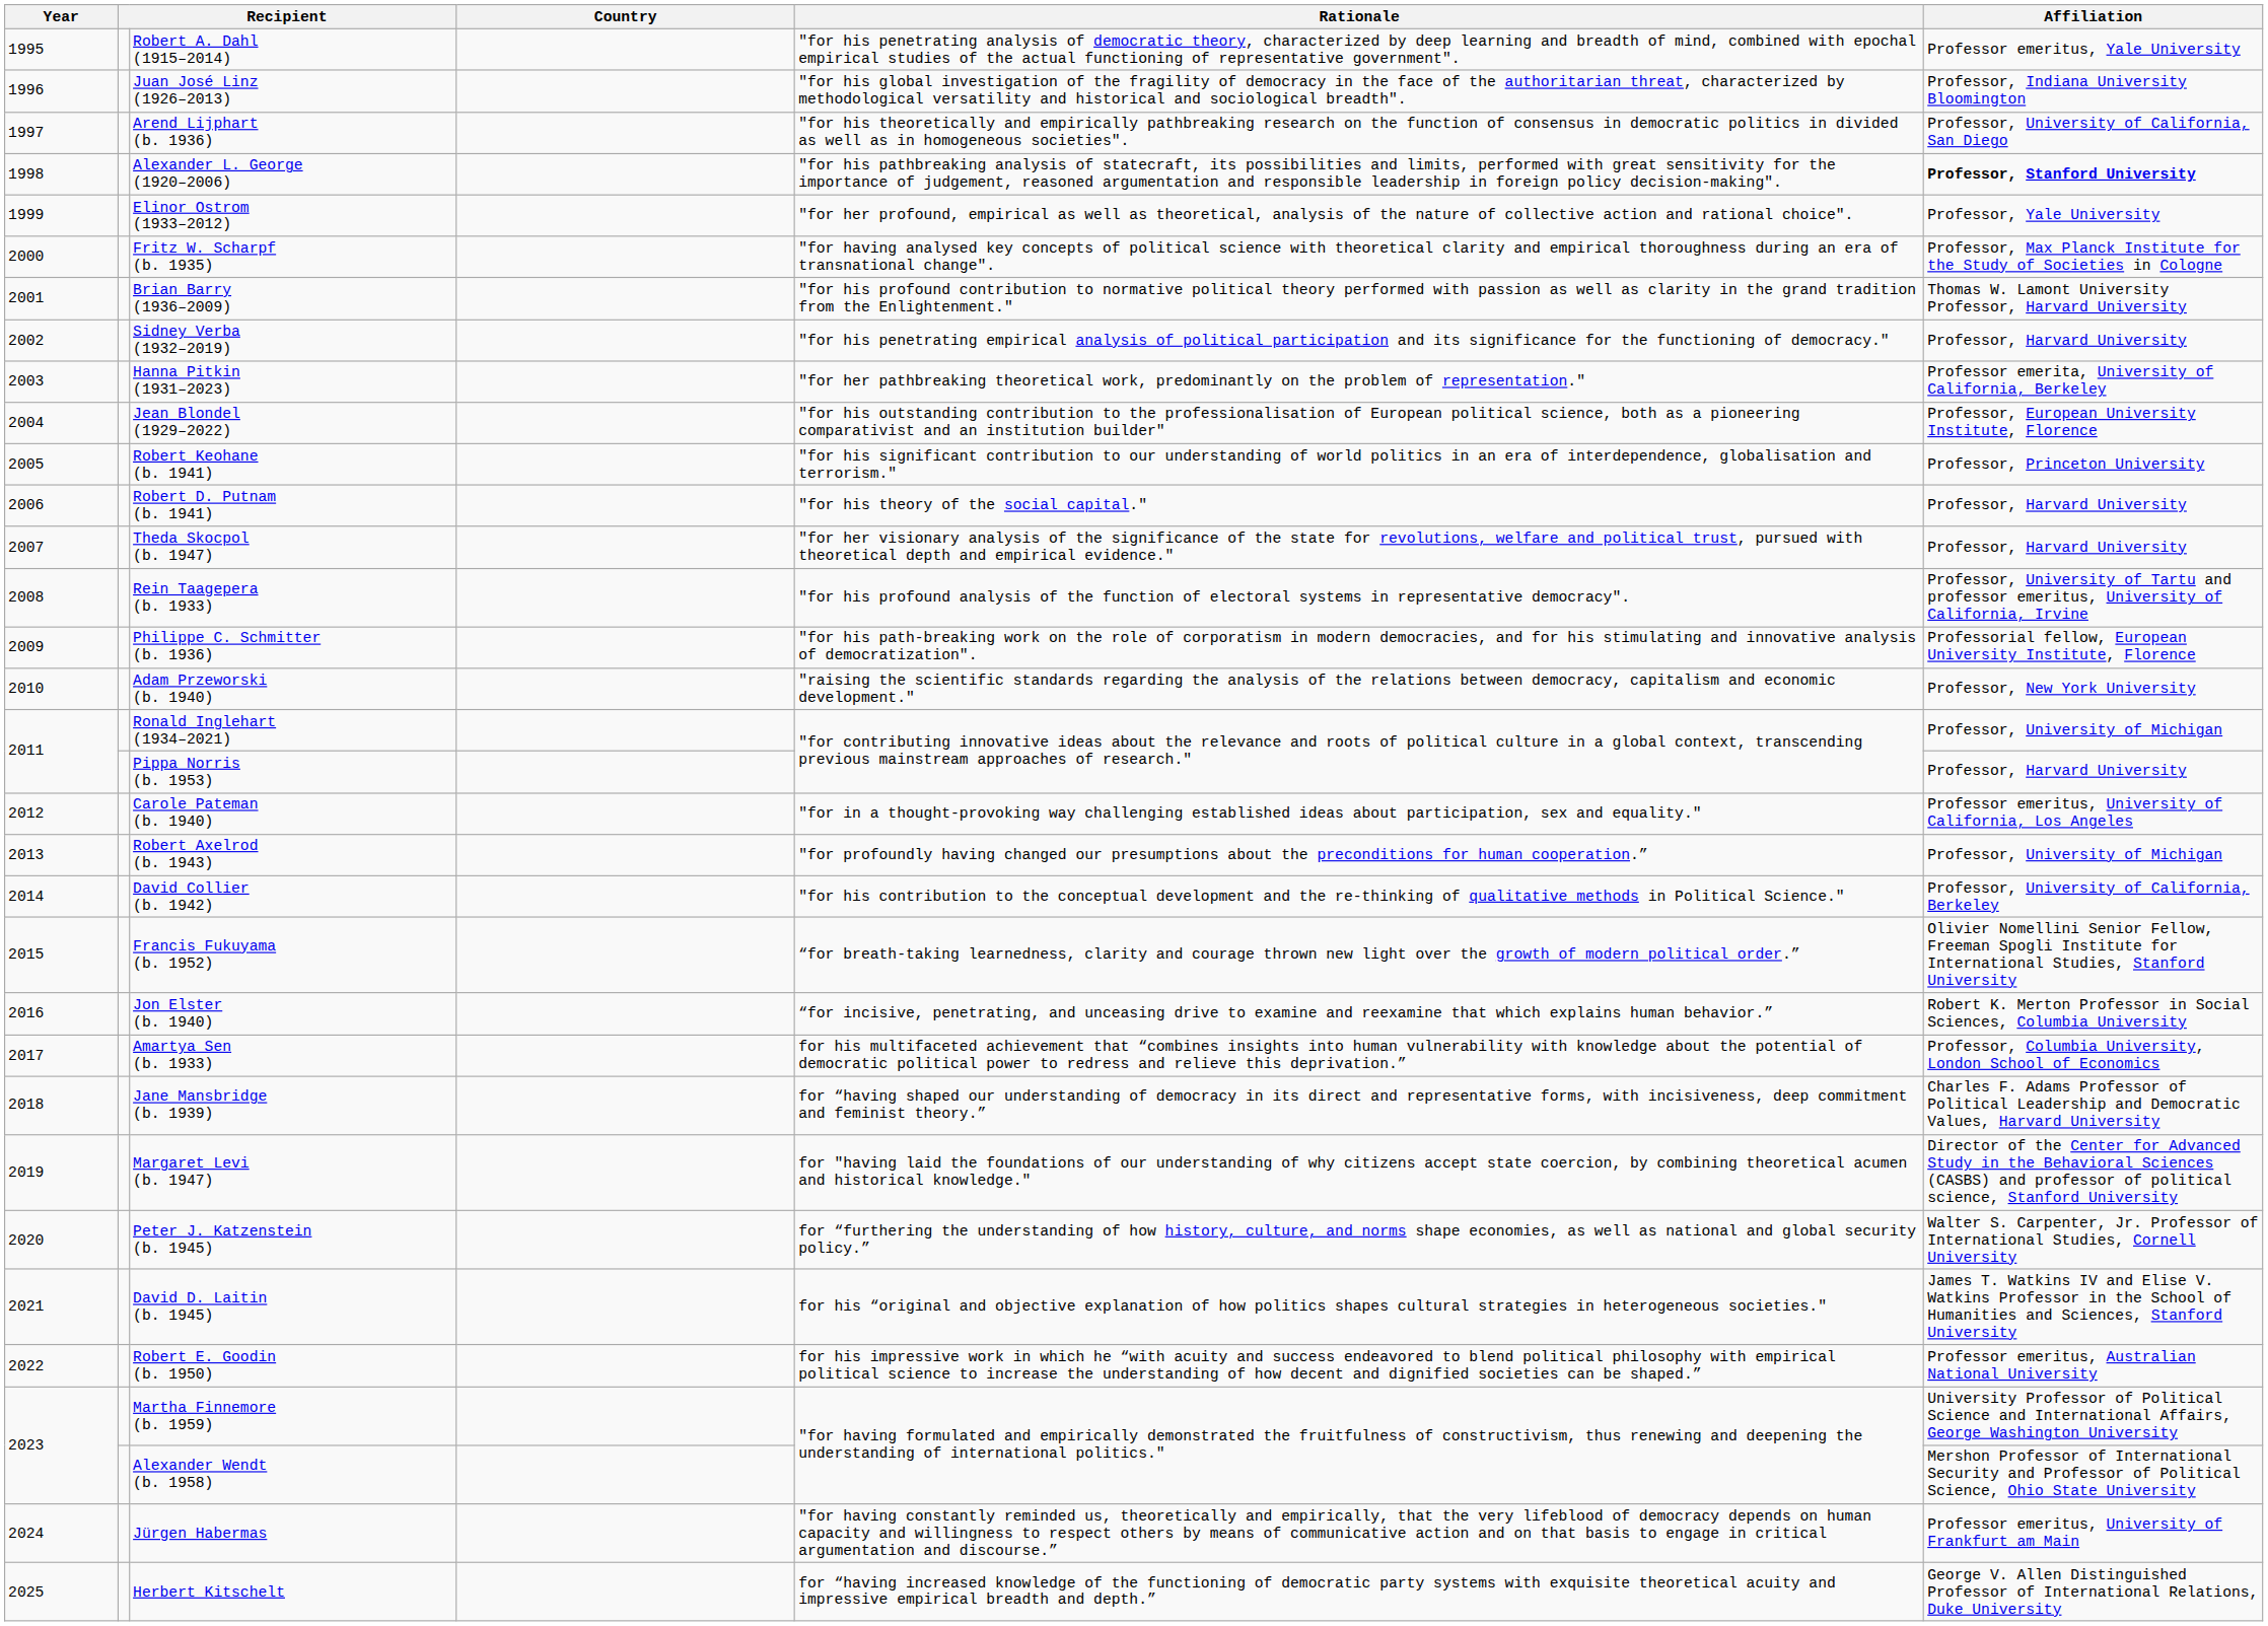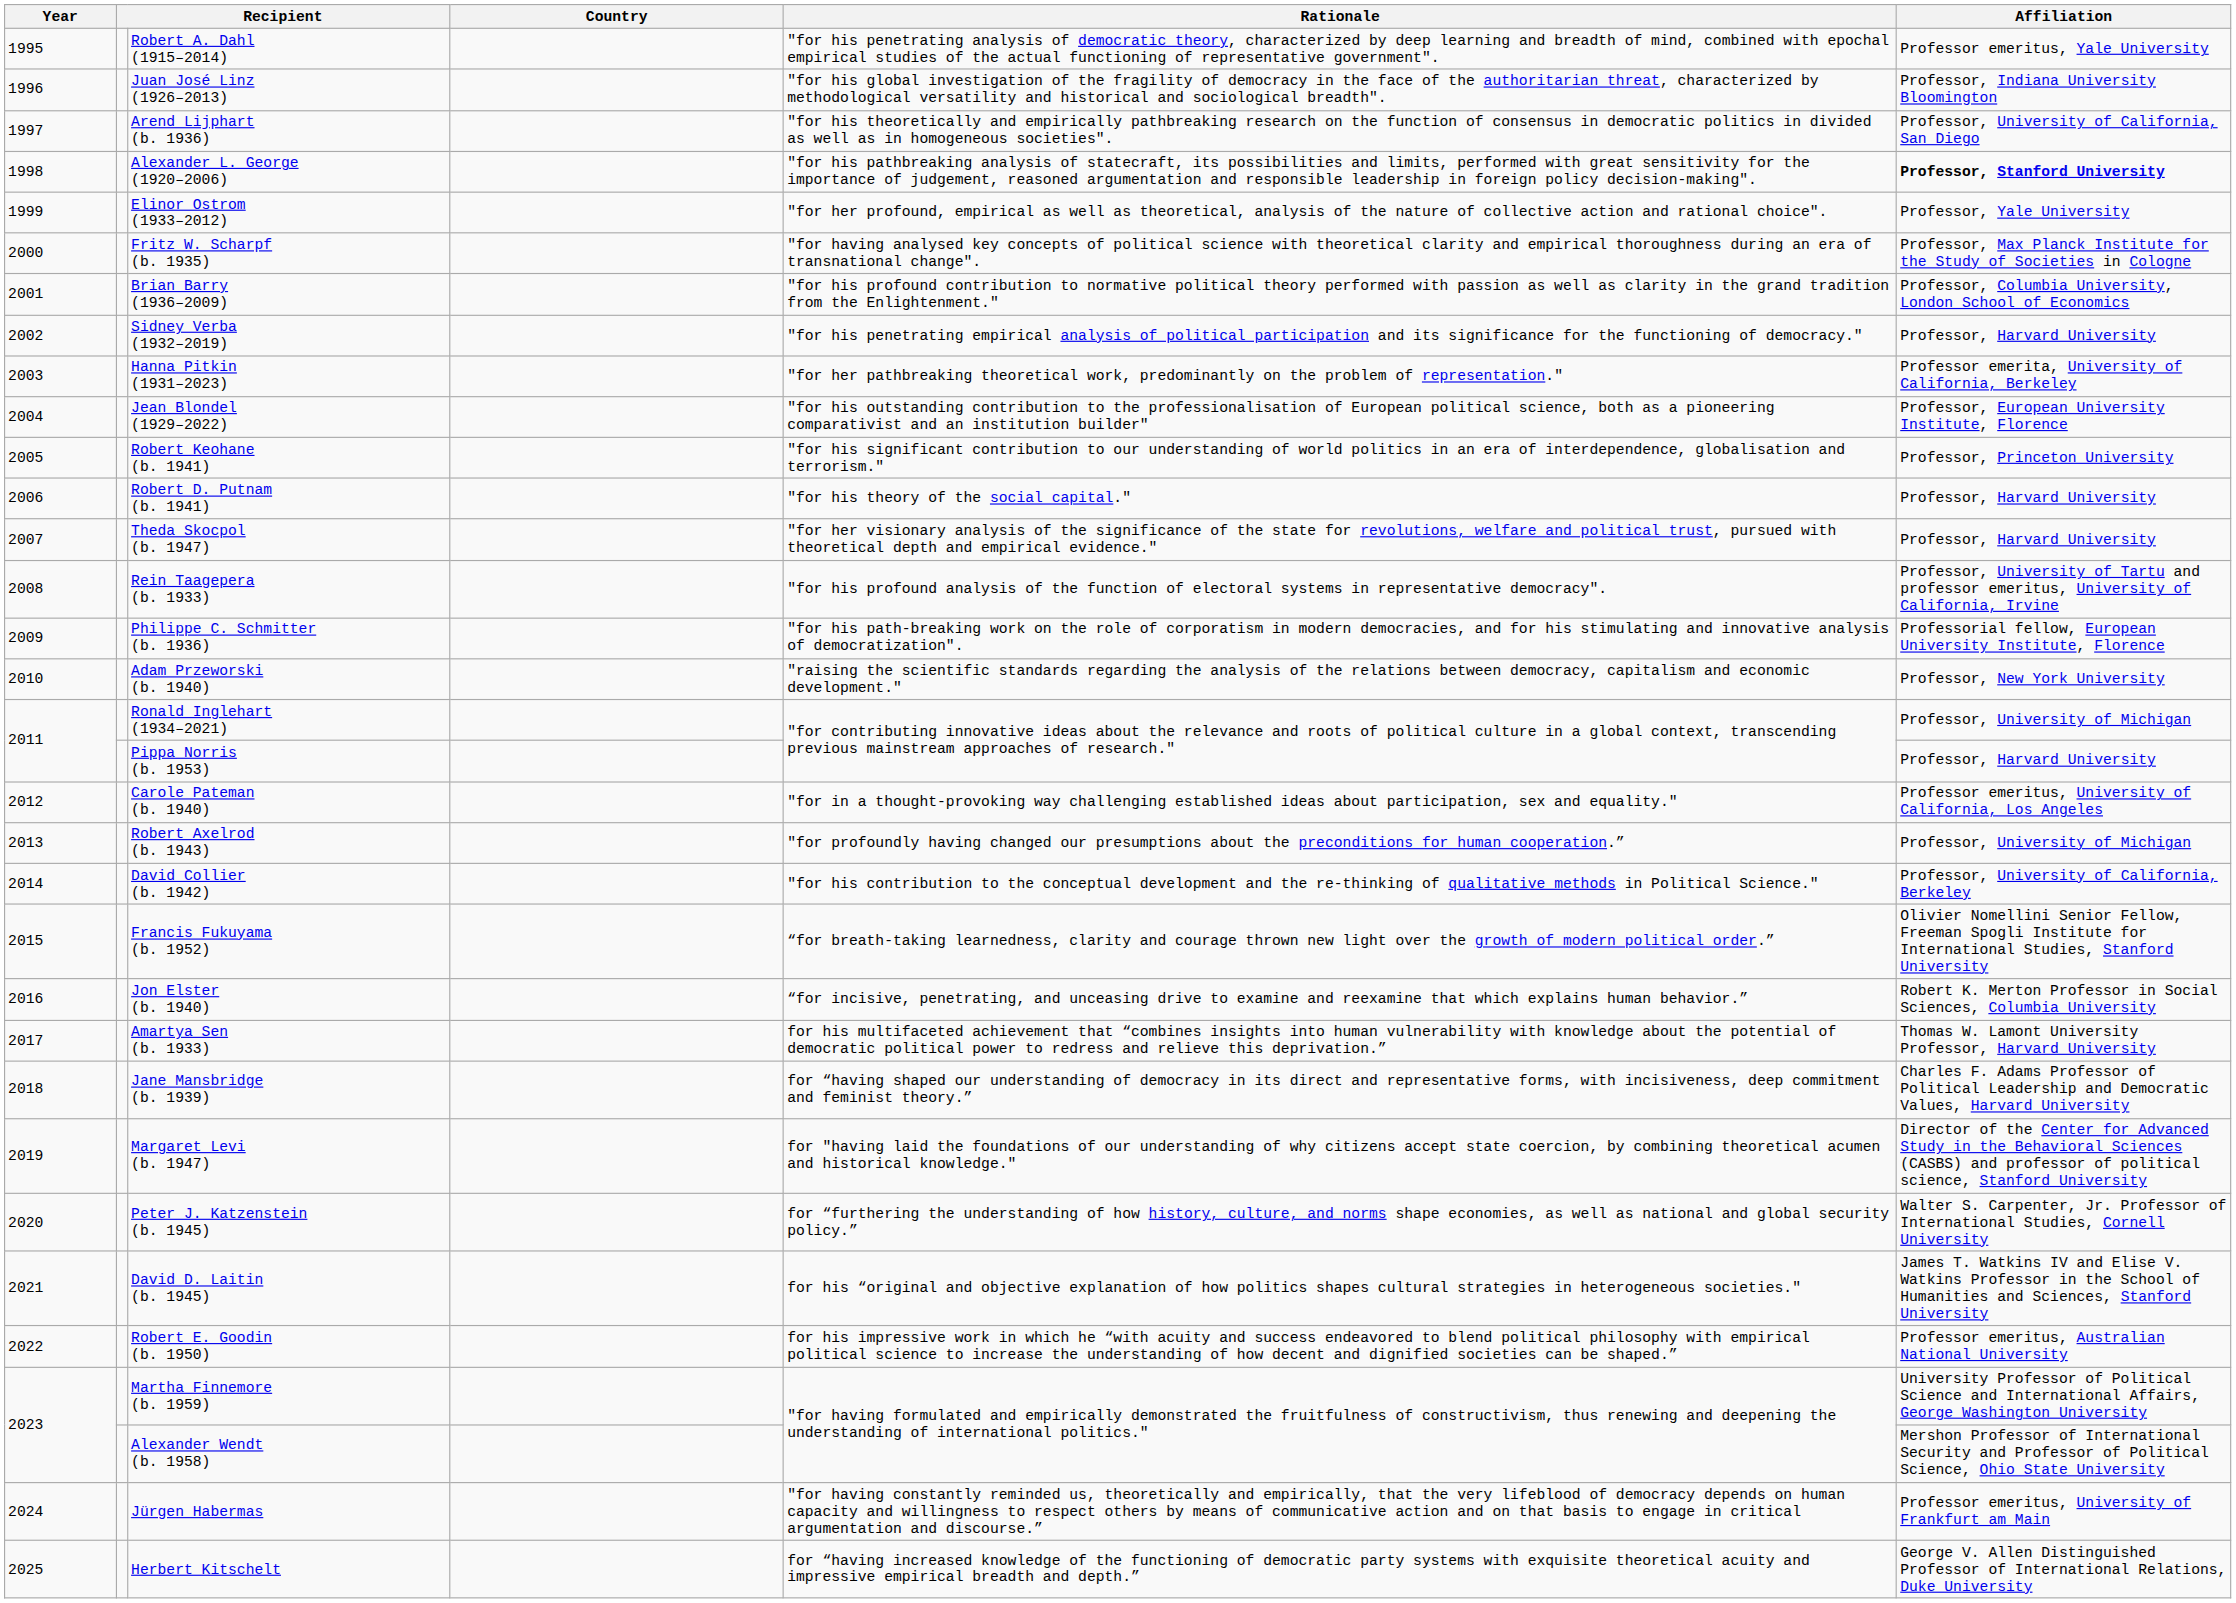Brian Barry (1936–2009) | Affiliation: Thomas W. Lamont University Professor, Harvard University -> Professor, Columbia University, London School of Economics
Amartya Sen (b. 1933) | Affiliation: Professor, Columbia University, London School of Economics -> Thomas W. Lamont University Professor, Harvard University
